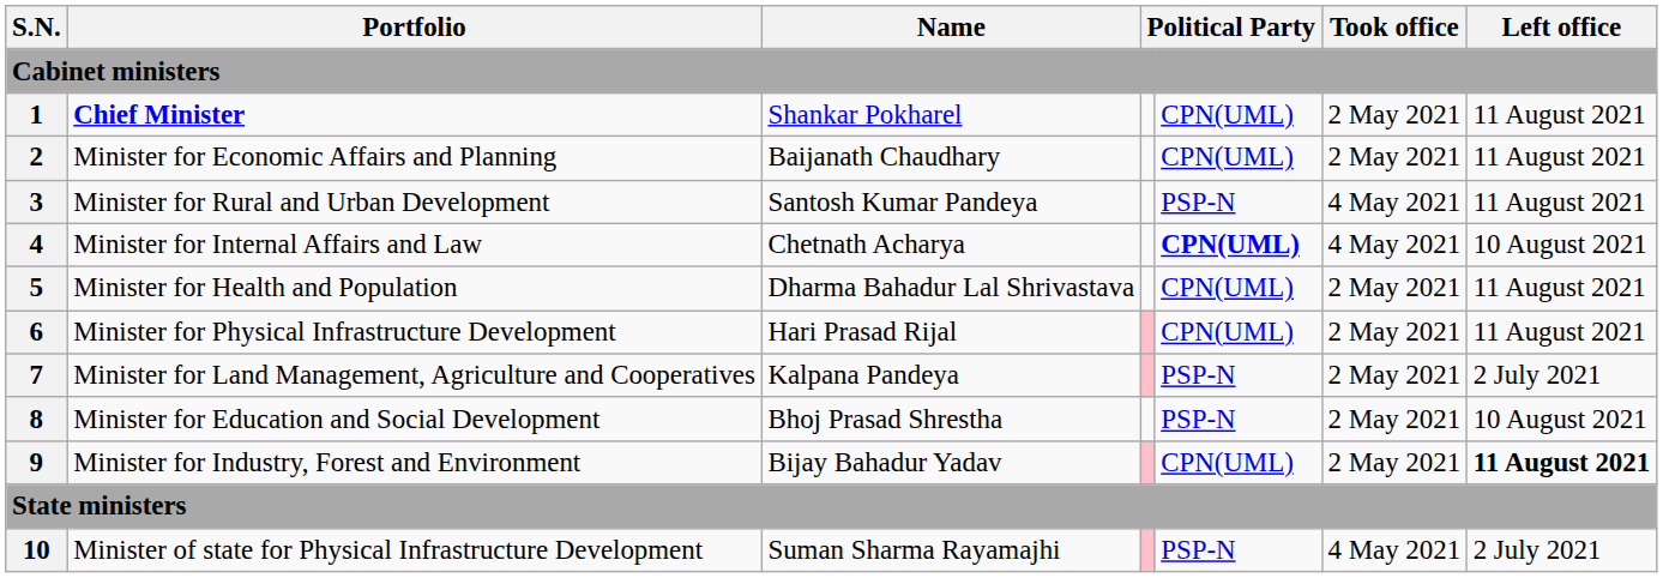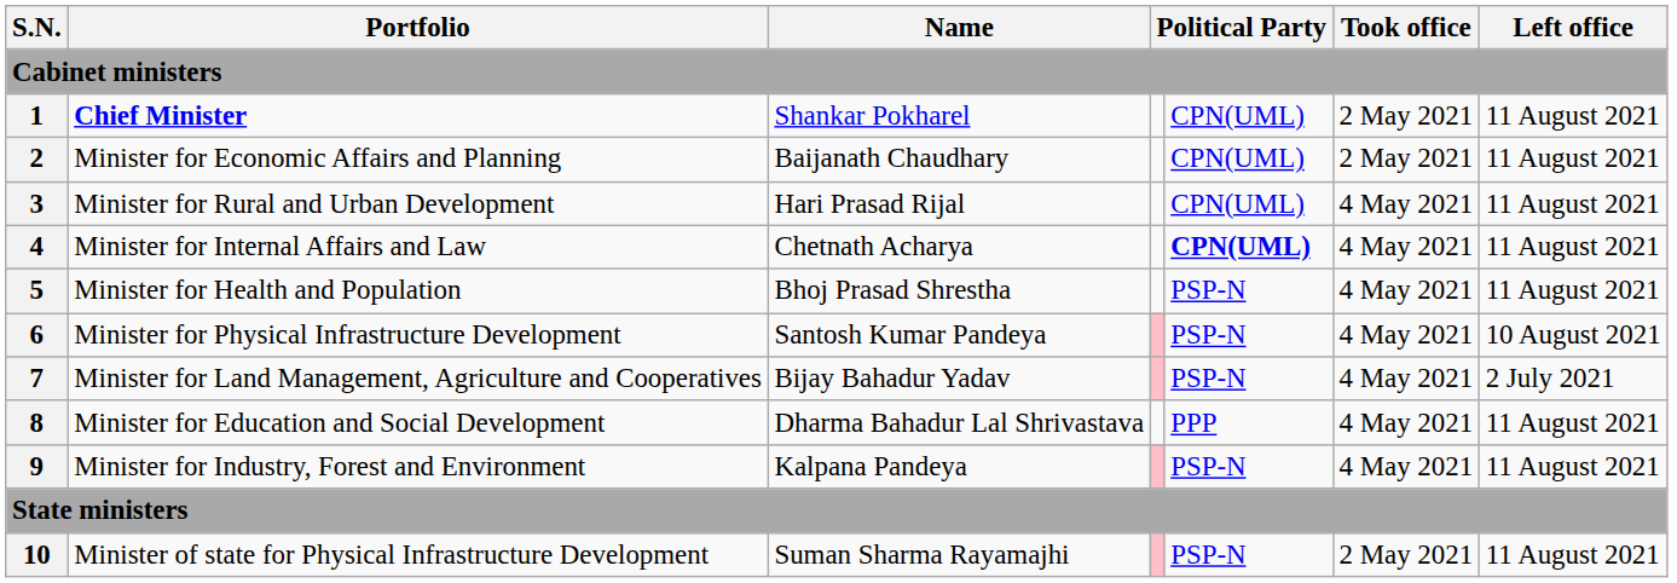Minister for Rural and Urban Development | Name: Santosh Kumar Pandeya -> Hari Prasad Rijal
Minister for Rural and Urban Development | column 5: PSP-N -> CPN(UML)
Minister for Internal Affairs and Law | Left office: 10 August 2021 -> 11 August 2021
Minister for Health and Population | Name: Dharma Bahadur Lal Shrivastava -> Bhoj Prasad Shrestha
Minister for Health and Population | column 5: CPN(UML) -> PSP-N
Minister for Health and Population | Took office: 2 May 2021 -> 4 May 2021
Minister for Physical Infrastructure Development | Name: Hari Prasad Rijal -> Santosh Kumar Pandeya
Minister for Physical Infrastructure Development | column 5: CPN(UML) -> PSP-N
Minister for Physical Infrastructure Development | Took office: 2 May 2021 -> 4 May 2021
Minister for Physical Infrastructure Development | Left office: 11 August 2021 -> 10 August 2021
Minister for Land Management, Agriculture and Cooperatives | Name: Kalpana Pandeya -> Bijay Bahadur Yadav
Minister for Land Management, Agriculture and Cooperatives | Took office: 2 May 2021 -> 4 May 2021
Minister for Education and Social Development | Name: Bhoj Prasad Shrestha -> Dharma Bahadur Lal Shrivastava
Minister for Education and Social Development | column 5: PSP-N -> PPP
Minister for Education and Social Development | Took office: 2 May 2021 -> 4 May 2021
Minister for Education and Social Development | Left office: 10 August 2021 -> 11 August 2021
Minister for Industry, Forest and Environment | Name: Bijay Bahadur Yadav -> Kalpana Pandeya
Minister for Industry, Forest and Environment | column 5: CPN(UML) -> PSP-N
Minister for Industry, Forest and Environment | Took office: 2 May 2021 -> 4 May 2021
Minister for Industry, Forest and Environment | Left office: bold -> normal
Minister of state for Physical Infrastructure Development | Took office: 4 May 2021 -> 2 May 2021
Minister of state for Physical Infrastructure Development | Left office: 2 July 2021 -> 11 August 2021
